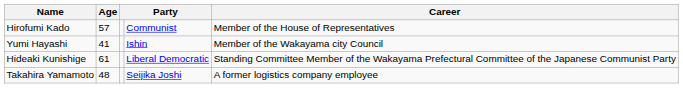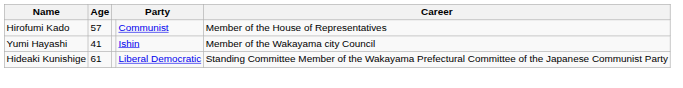- row: Takahira Yamamoto | 48 | Seijika Joshi | A former logistics company employee
